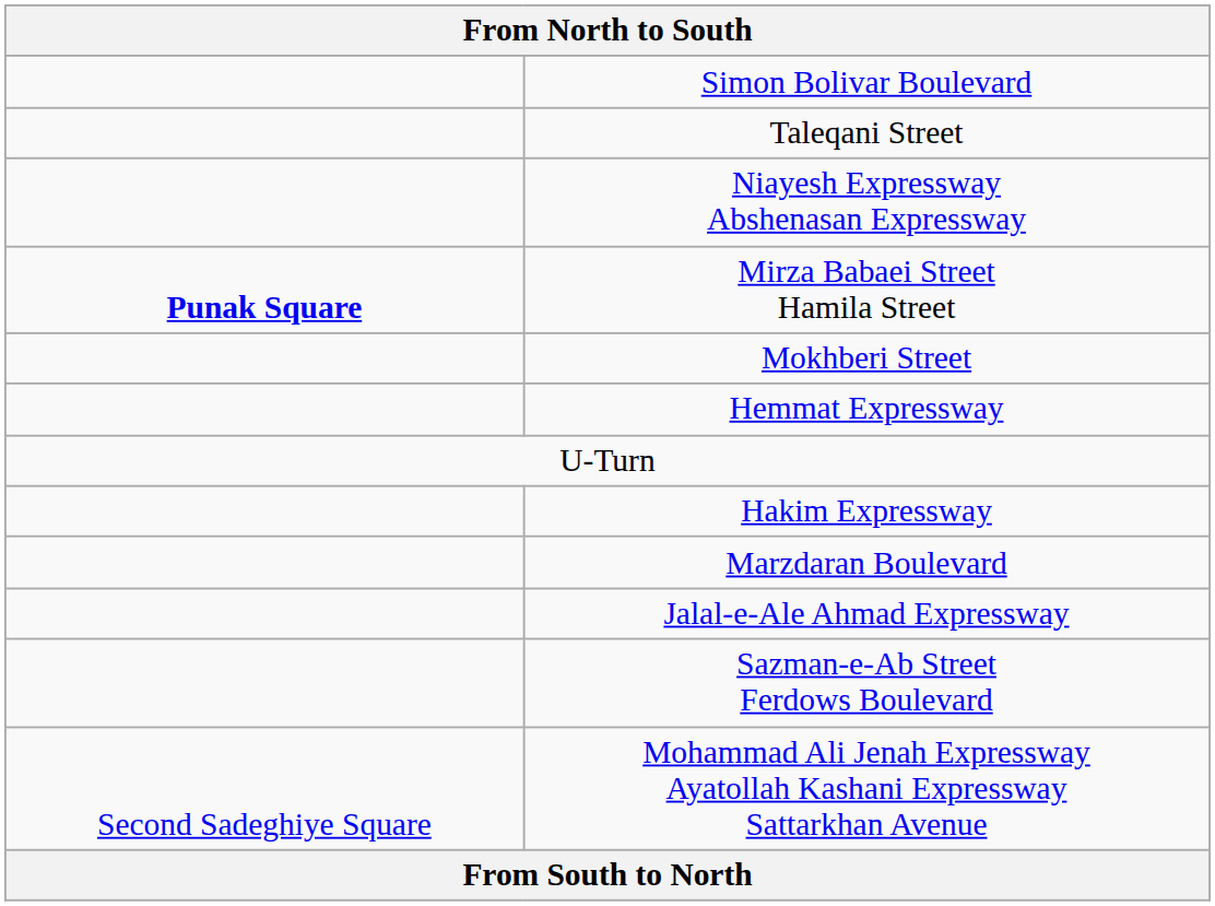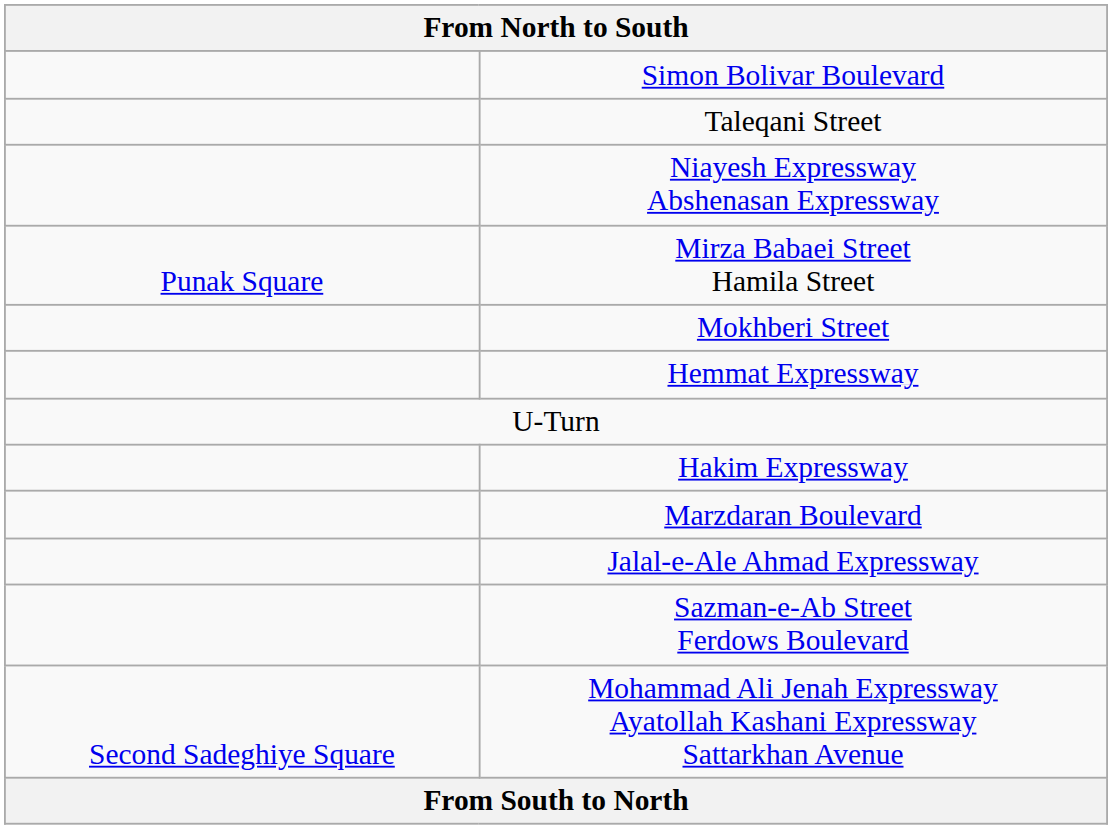Mirza Babaei Street Hamila Street | column 1: bold -> normal
